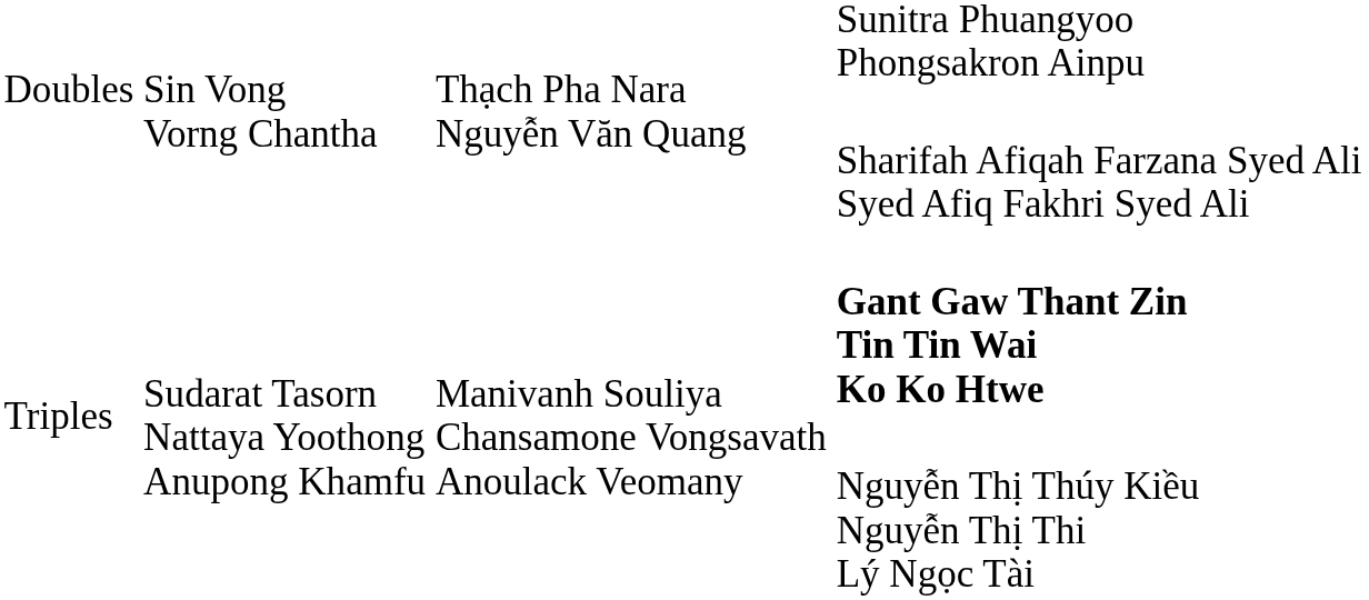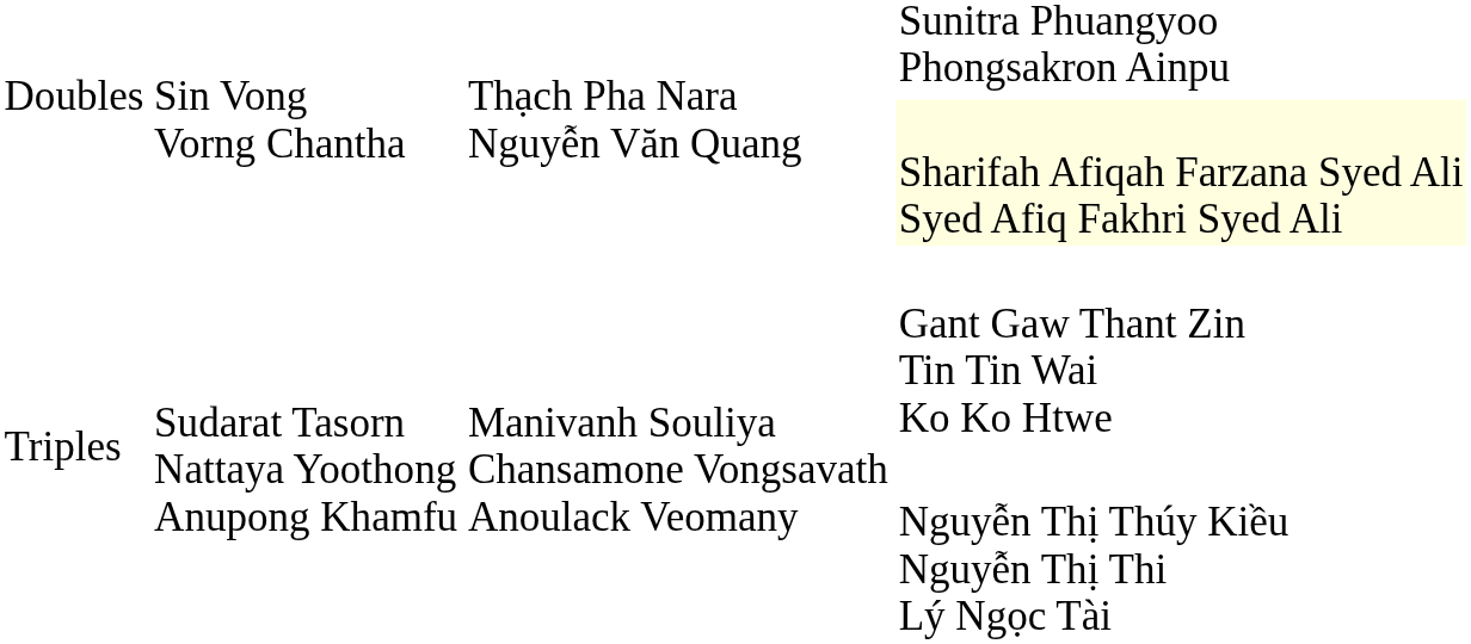Sharifah Afiqah Farzana Syed Ali Syed Afiq Fakhri Syed Ali | column 4: no background -> lightyellow background
Gant Gaw Thant Zin Tin Tin Wai Ko Ko Htwe | column 4: bold -> normal
